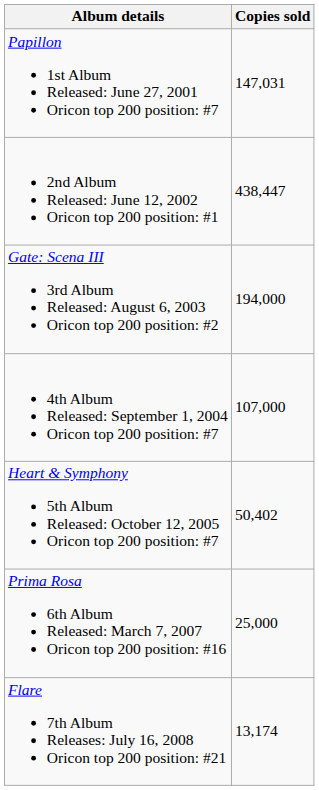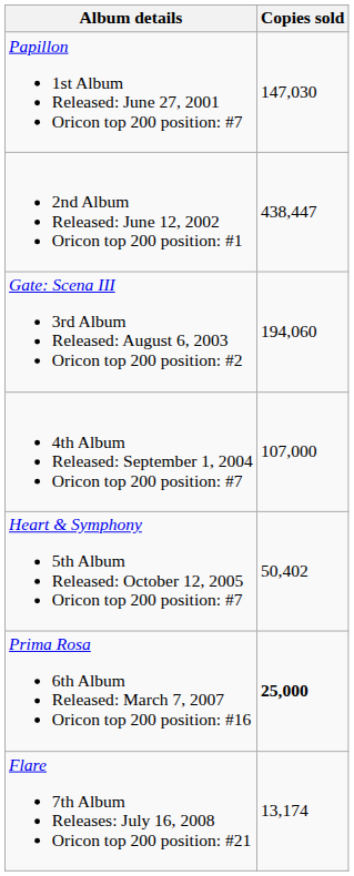row 2 | Copies sold: 147,031 -> 147,030
row 4 | Copies sold: 194,000 -> 194,060
row 7 | Copies sold: normal -> bold
